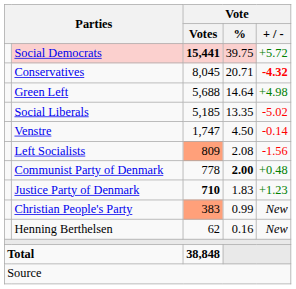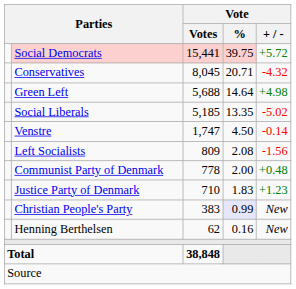Social Democrats | Vote / Votes: bold -> normal
Conservatives | Vote / + / -: bold -> normal
Left Socialists | Vote / Votes: lightsalmon background -> no background
Communist Party of Denmark | Vote / %: bold -> normal
Justice Party of Denmark | Vote / Votes: bold -> normal
Christian People's Party | Vote / Votes: lightsalmon background -> no background
Christian People's Party | Vote / %: no background -> lavender background
